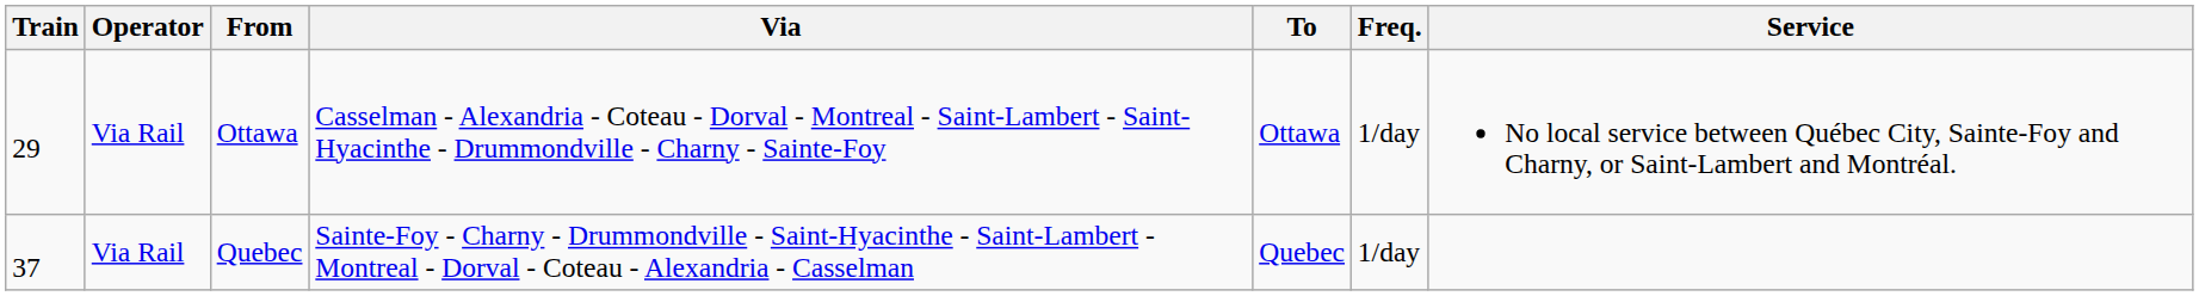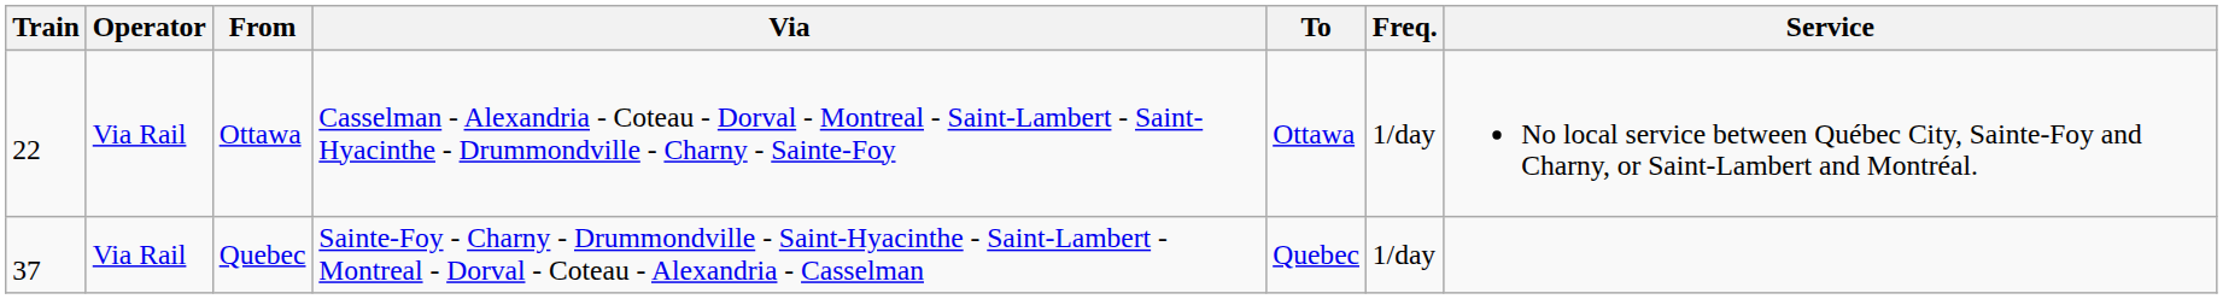row 2 | Train: 29 -> 22
